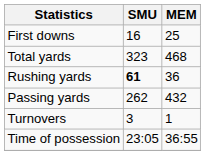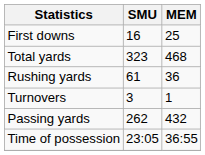Rushing yards | SMU: bold -> normal
rows swapped: Passing yards <-> Turnovers
